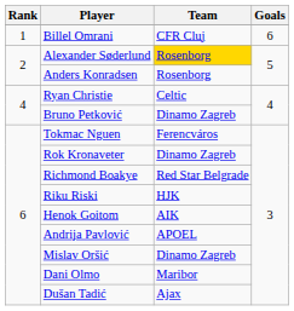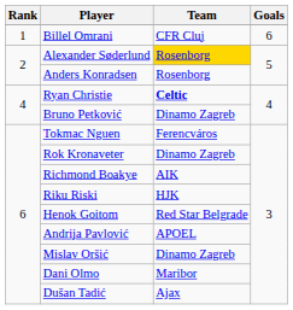Ryan Christie | Team: normal -> bold
Richmond Boakye | Team: Red Star Belgrade -> AIK
Henok Goitom | Team: AIK -> Red Star Belgrade
